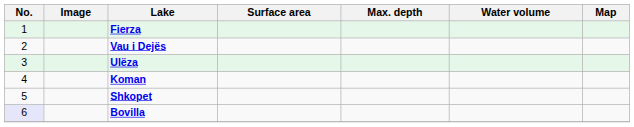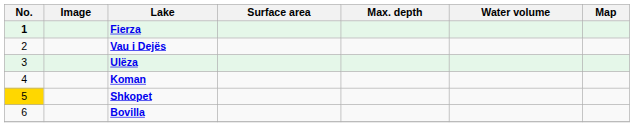Fierza | No.: normal -> bold
Shkopet | No.: no background -> gold background
Bovilla | No.: lavender background -> no background
